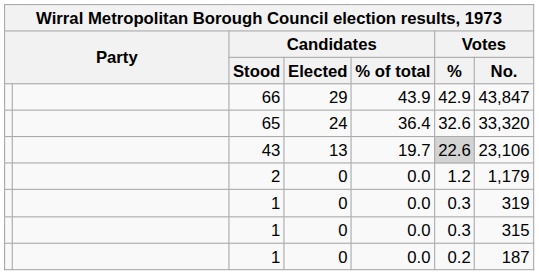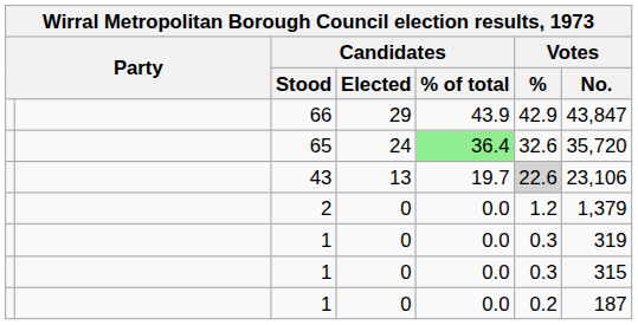65 | Candidates / % of total: no background -> lightgreen background
65 | Votes / No.: 33,320 -> 35,720
2 | Votes / No.: 1,179 -> 1,379
